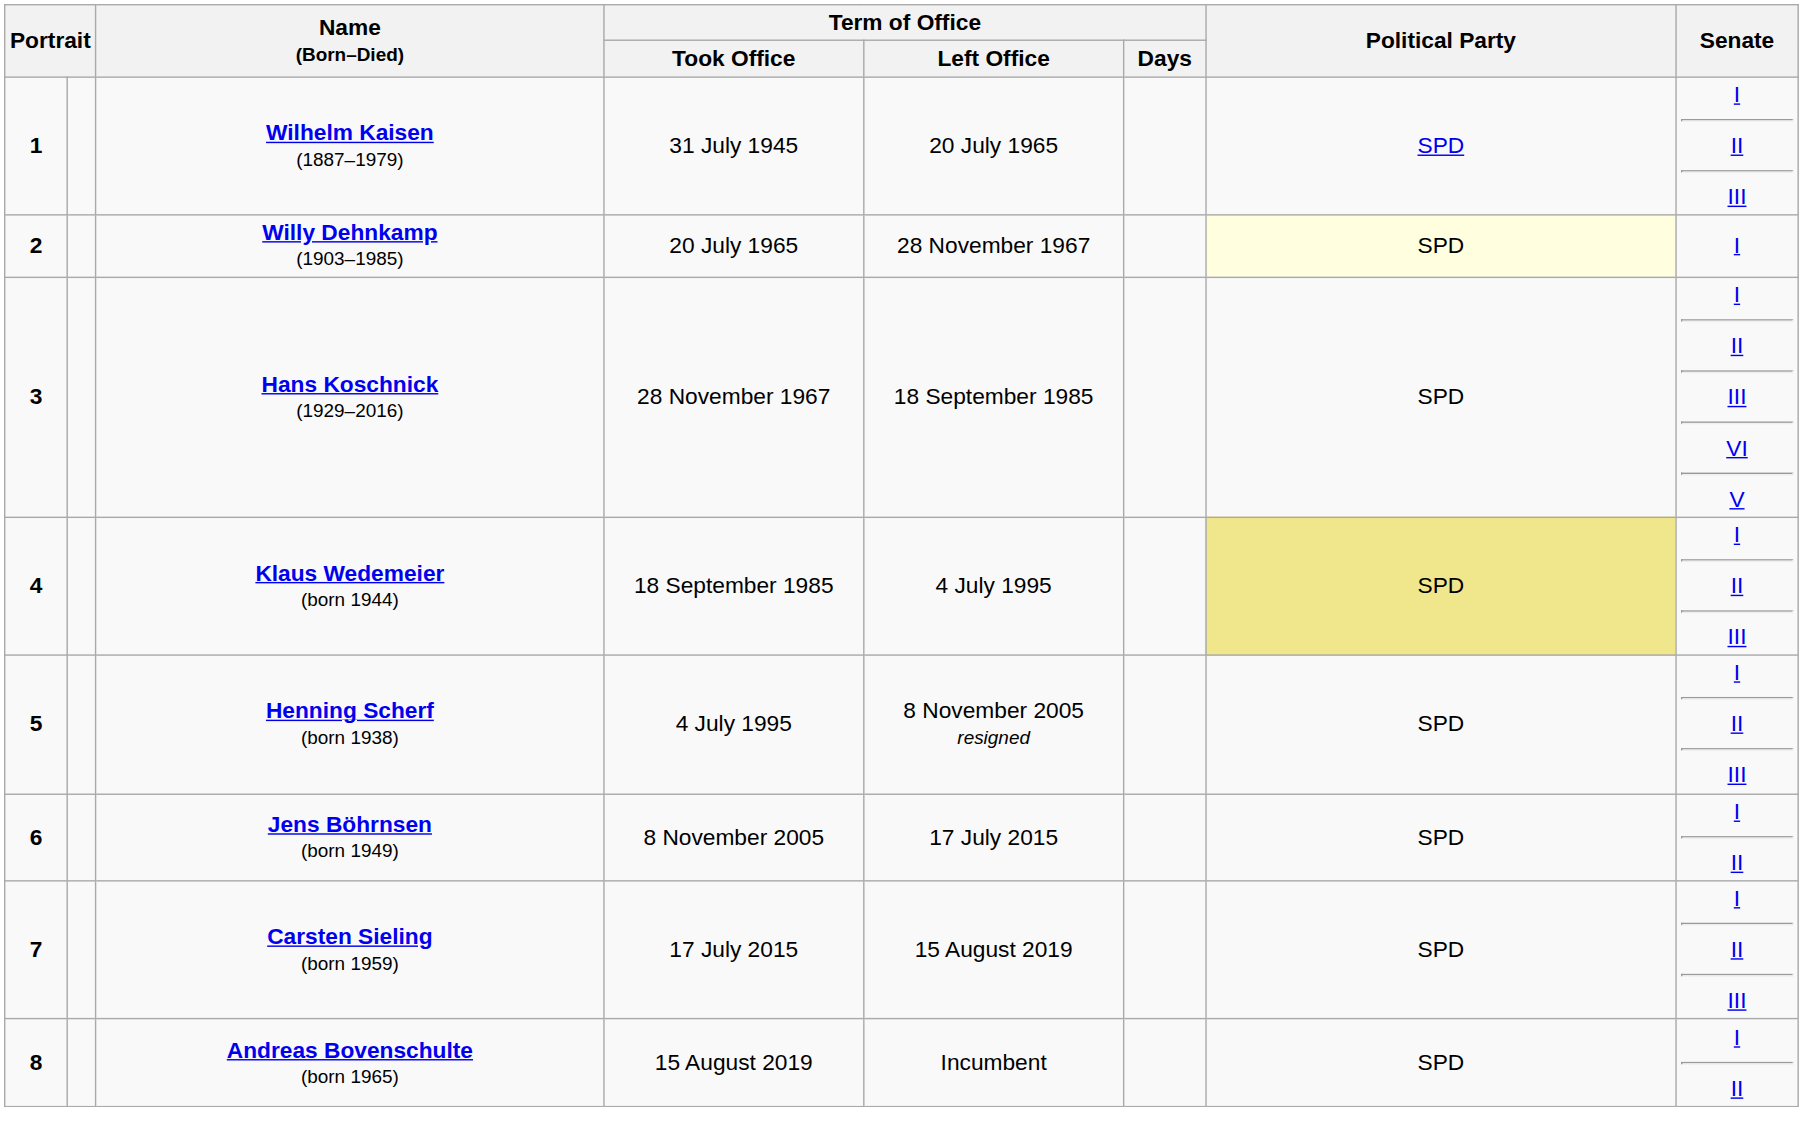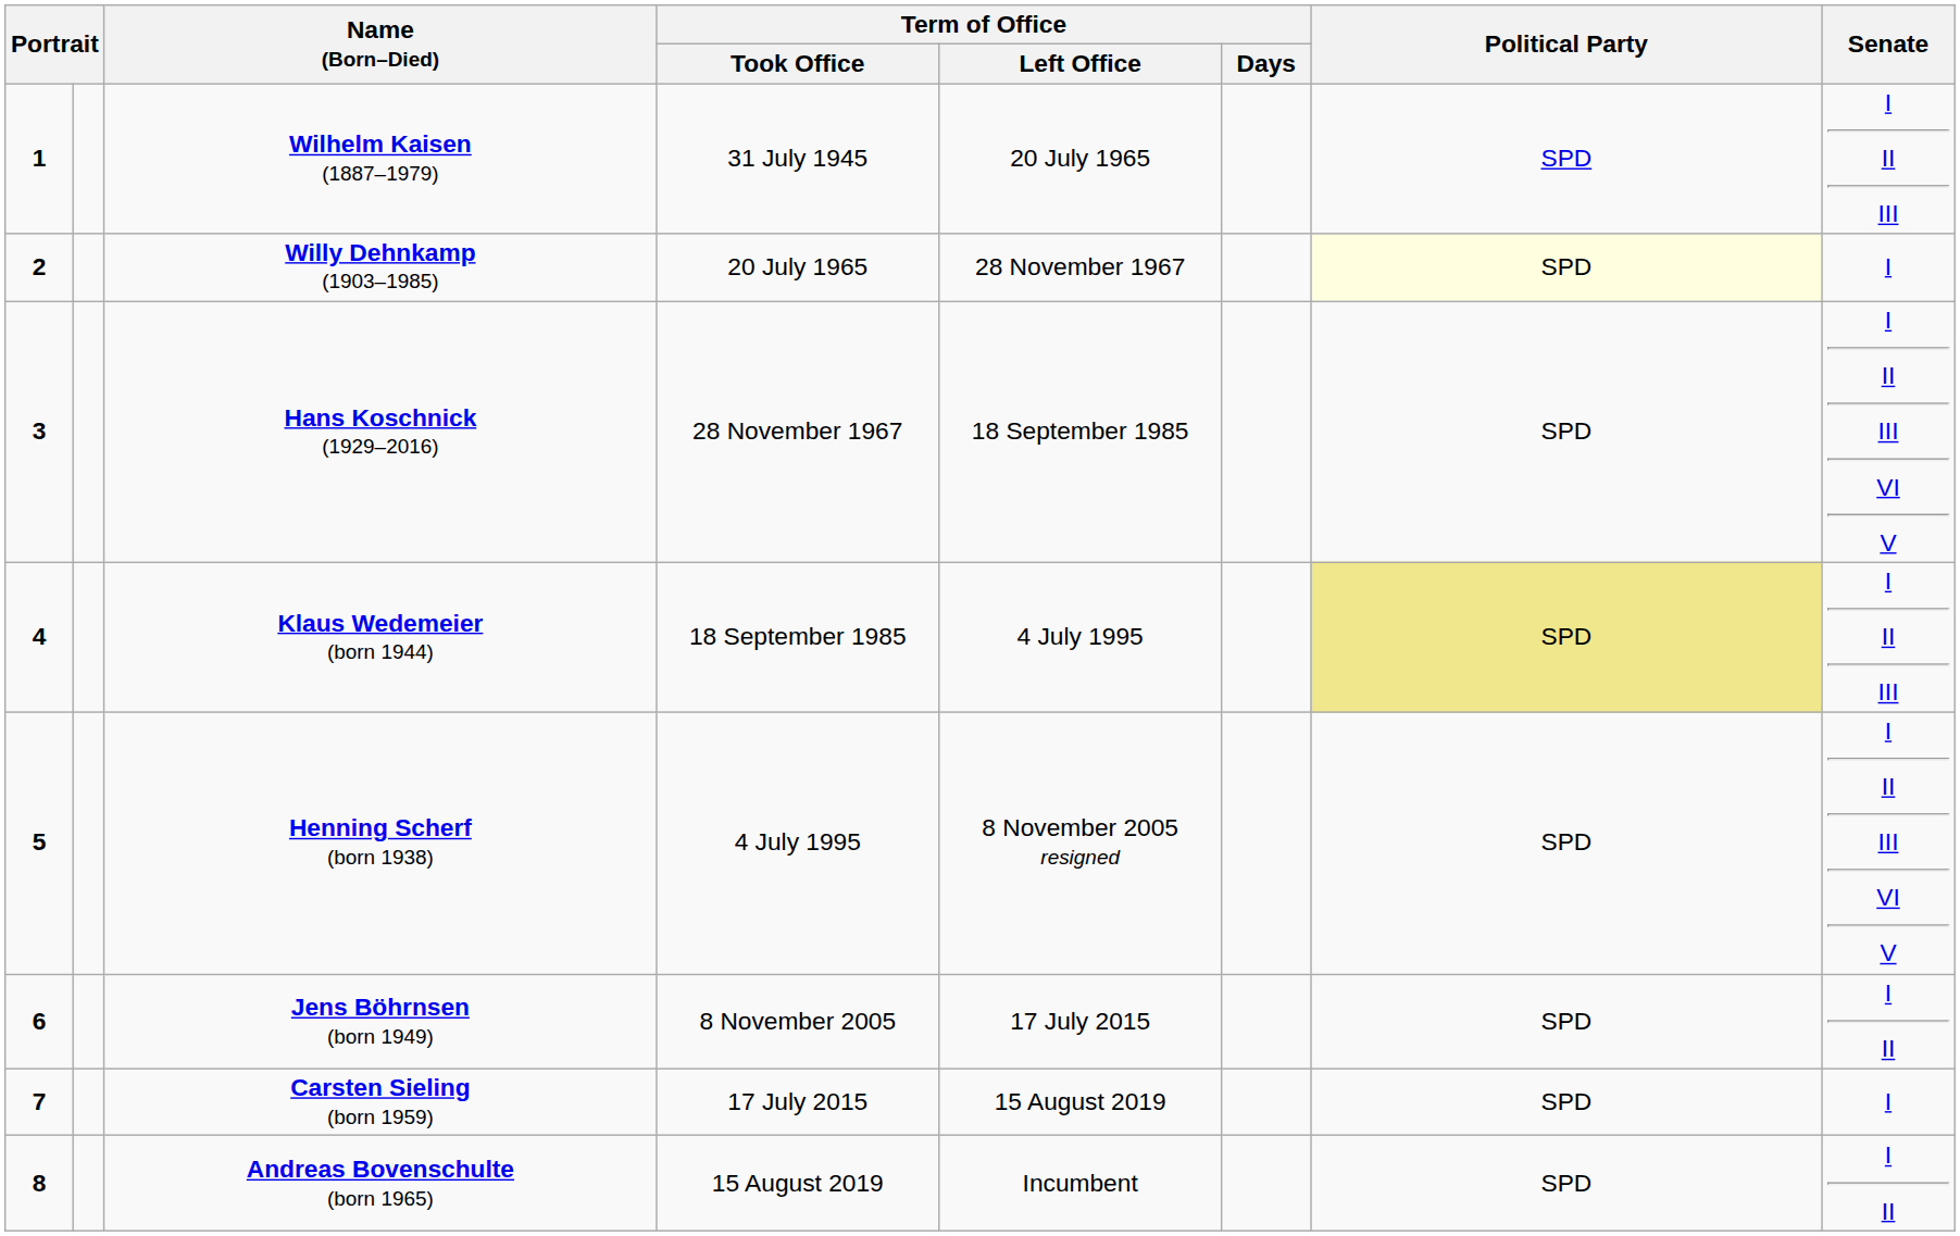Henning Scherf (born 1938) | Senate: I II III -> I II III VI V
Carsten Sieling (born 1959) | Senate: I II III -> I
